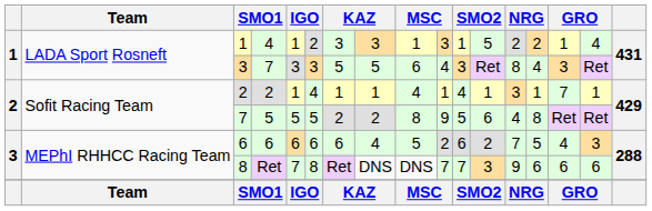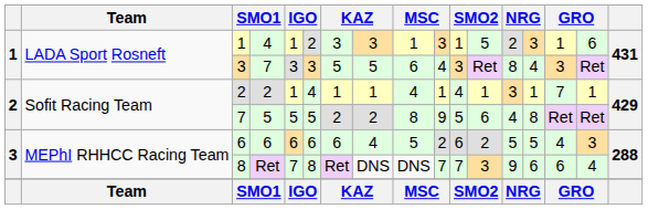row 2 | column 14: 2 -> 3
row 2 | column 16: 4 -> 6
row 6 | column 13: 7 -> 5
row 7 | column 16: 6 -> 4
